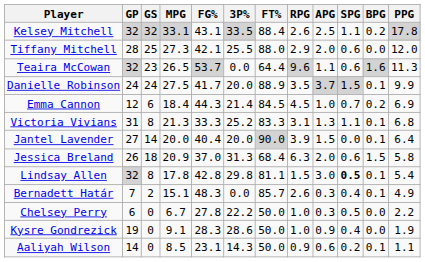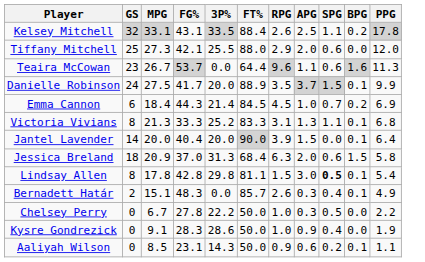- column: GP | 32 | 28 | 32 | 24 | 12 | 31 | 27 | 26 | 32 | 7 | 6 | 19 | 14
Teaira McCowan | MPG: 26.5 -> 26.7
